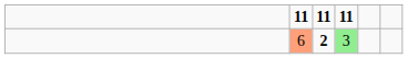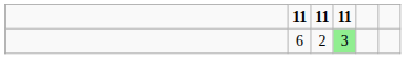row 2 | column 2: lightsalmon background -> no background
row 2 | column 3: bold -> normal
